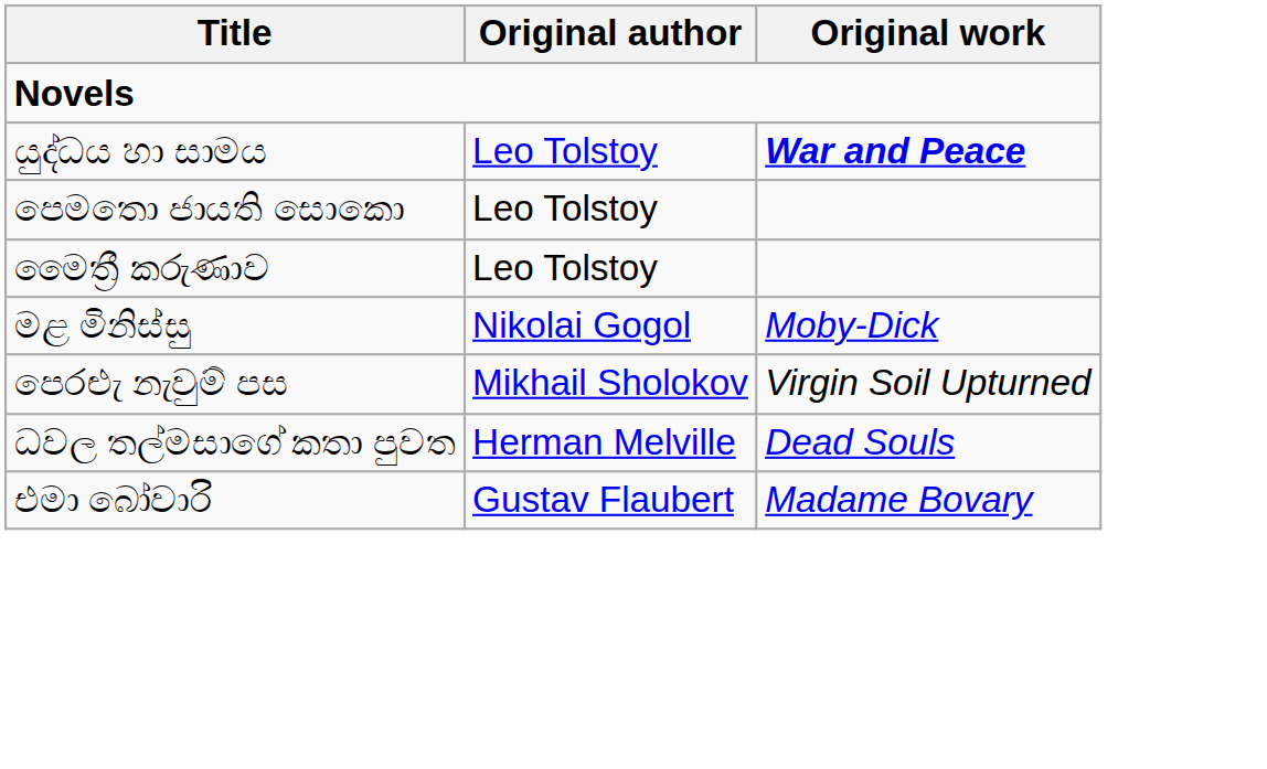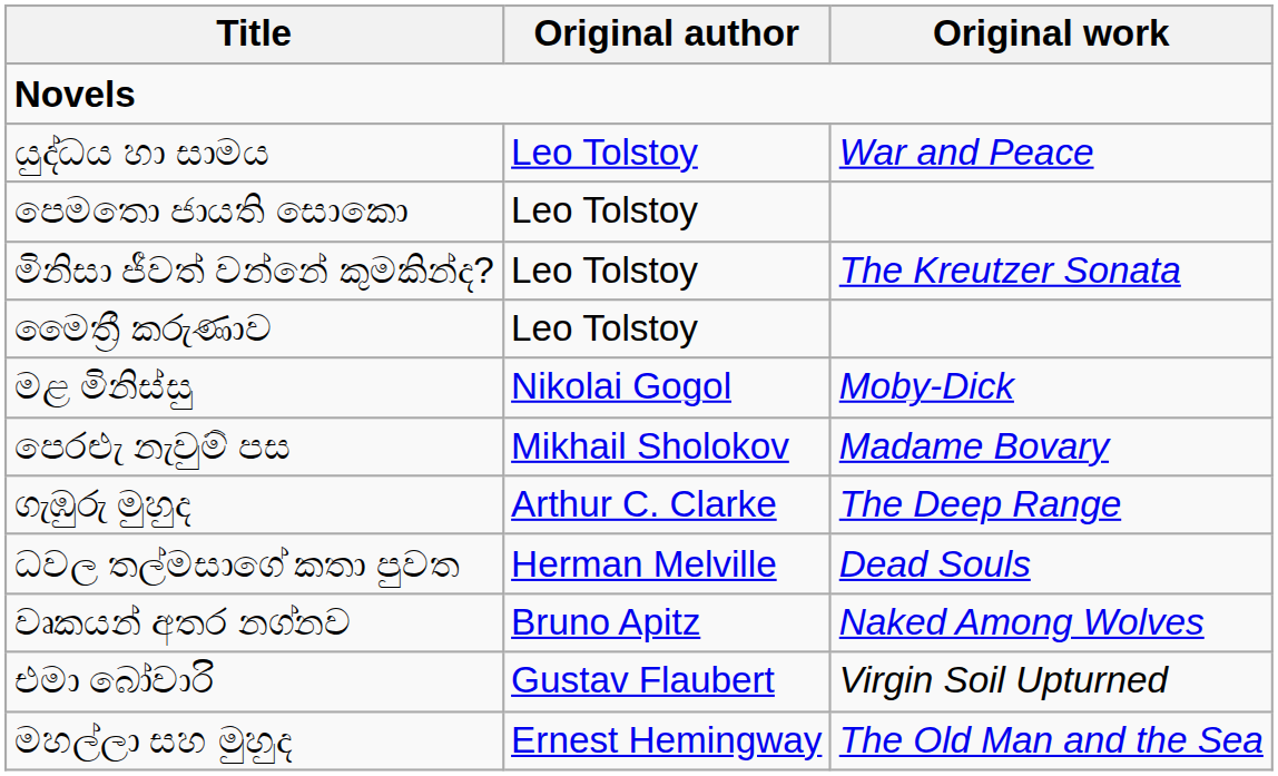යුද්ධය හා සාමය | Original work: bold -> normal
+ row: මිනිසා ජීවත් වන්නේ කුමකින්ද? | Leo Tolstoy | The Kreutzer Sonata
පෙරළුැ නැවුම් පස | Original work: Virgin Soil Upturned -> Madame Bovary
+ row: ගැඹුරු මුහුද | Arthur C. Clarke | The Deep Range
+ row: වෘකයන් අතර නග්නව | Bruno Apitz | Naked Among Wolves
එමා බෝවාරි | Original work: Madame Bovary -> Virgin Soil Upturned
+ row: මහල්ලා සහ මුහුද | Ernest Hemingway | The Old Man and the Sea
